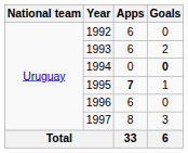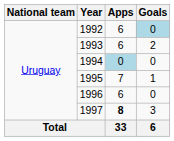1992 | Goals: no background -> lightblue background
1994 | Apps: no background -> lightblue background
1994 | Goals: bold -> normal
1995 | Apps: bold -> normal
1997 | Apps: normal -> bold
